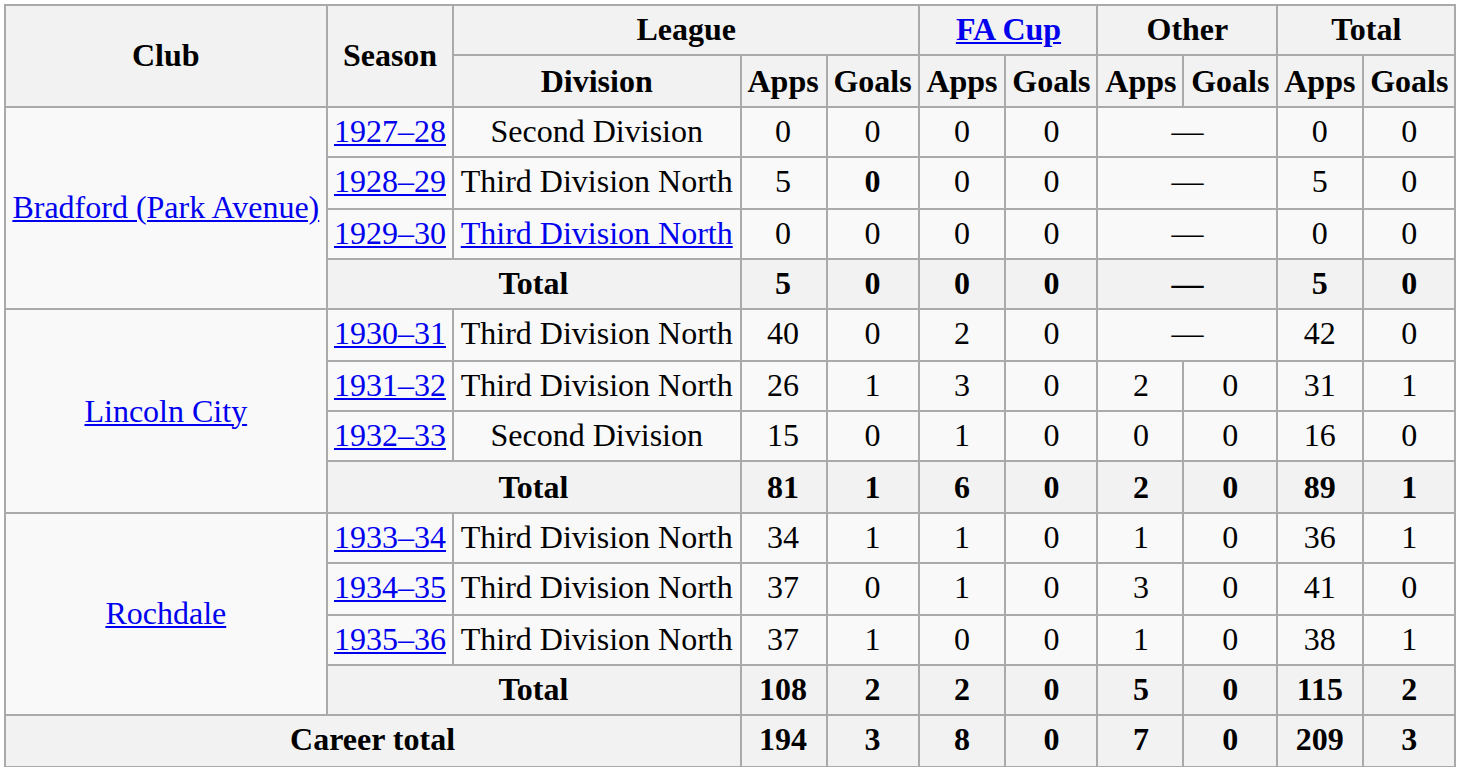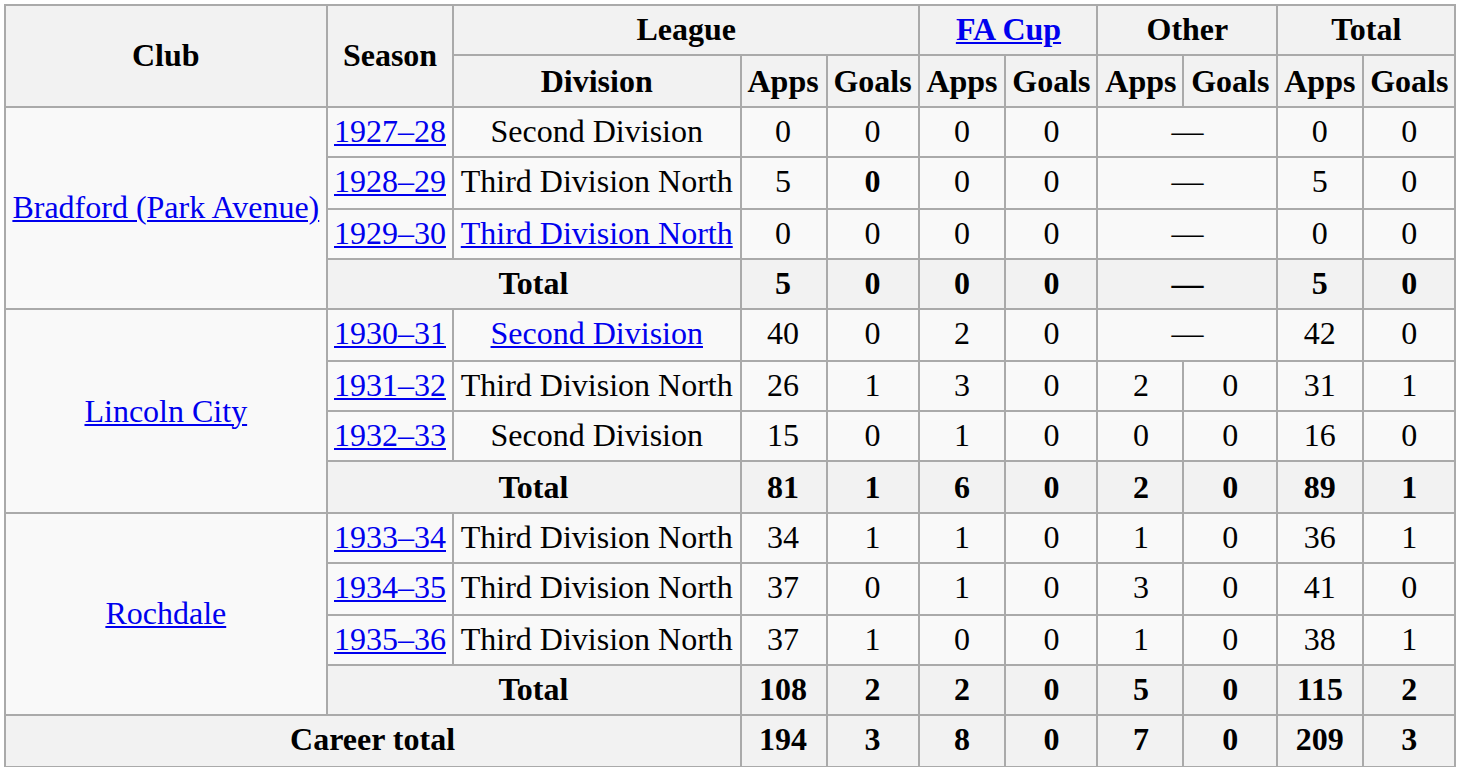1930–31 | League / Division: Third Division North -> Second Division
